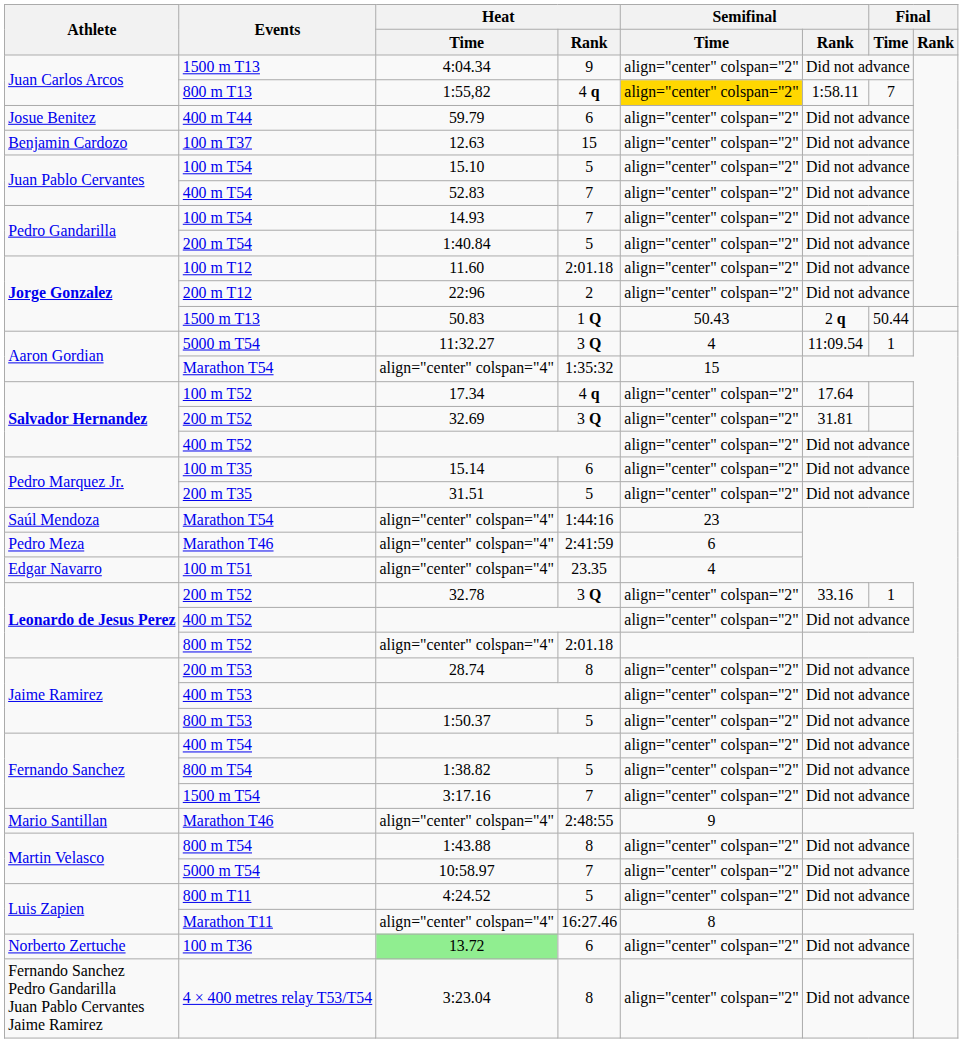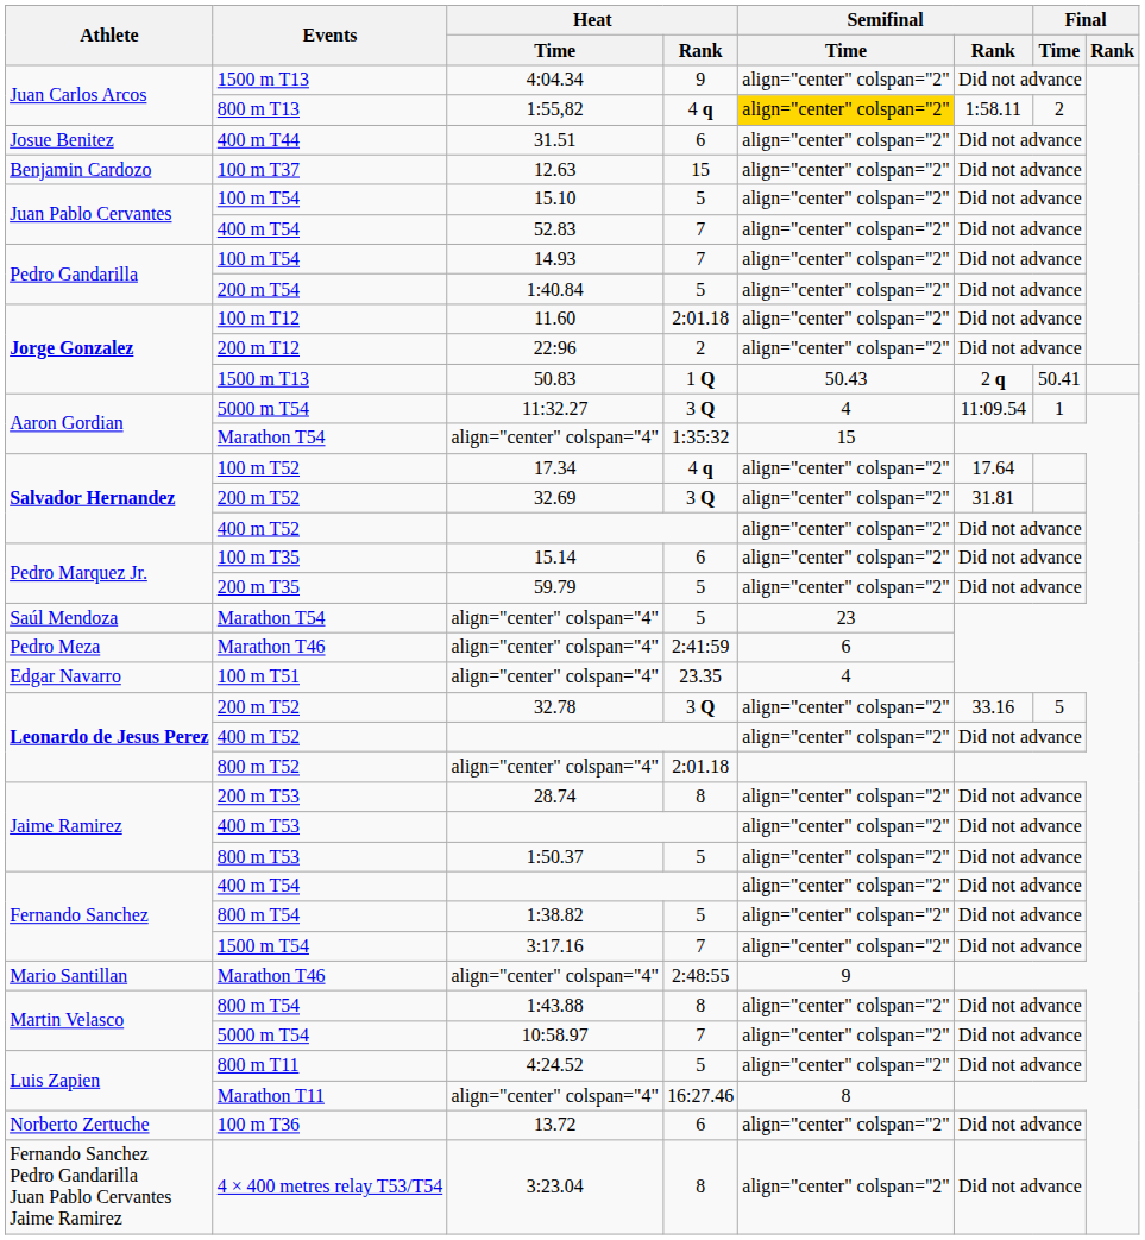800 m T13 | Final / Time: 7 -> 2
400 m T44 | Heat / Time: 59.79 -> 31.51
Jorge Gonzalez / 1500 m T13 | Final / Time: 50.44 -> 50.41
200 m T35 | Heat / Time: 31.51 -> 59.79
Saúl Mendoza / Marathon T54 | Heat / Rank: 1:44:16 -> 5
Leonardo de Jesus Perez / 200 m T52 | Final / Time: 1 -> 5
100 m T36 | Heat / Time: lightgreen background -> no background
